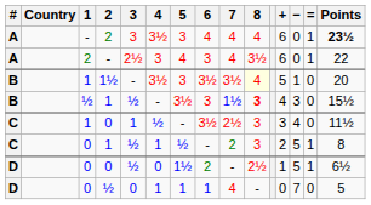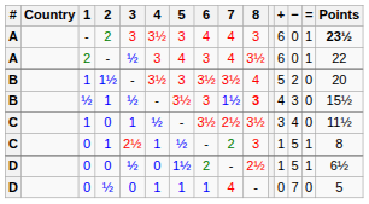row 2 | 8: 4 -> 3
row 3 | 3: 2½ -> ½
row 4 | 8: lightyellow background -> no background
row 4 | −: 1 -> 2
row 6 | 8: 3 -> 3½
row 7 | 3: ½ -> 2½
row 7 | +: 2 -> 1
